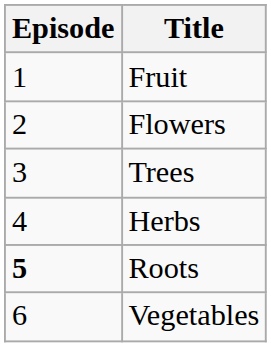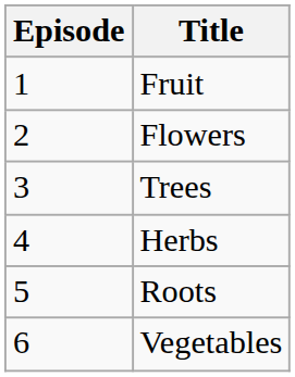Roots | Episode: bold -> normal
